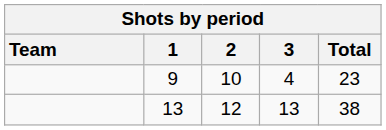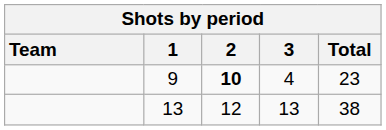9 | 2: normal -> bold
